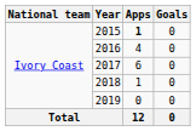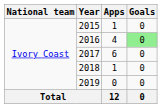2015 | Apps: bold -> normal
2016 | Goals: no background -> lightgreen background
